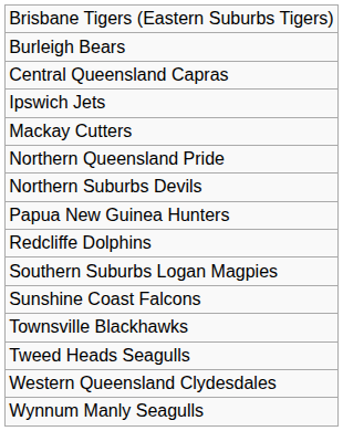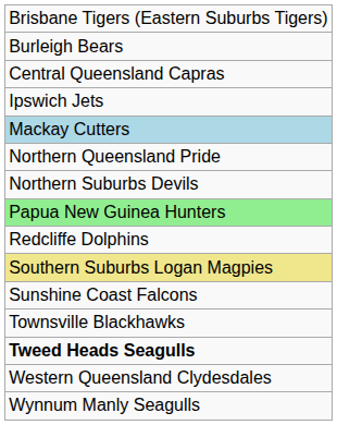row 5 | column 1: no background -> lightblue background
row 8 | column 1: no background -> lightgreen background
row 10 | column 1: no background -> khaki background
row 13 | column 1: normal -> bold
